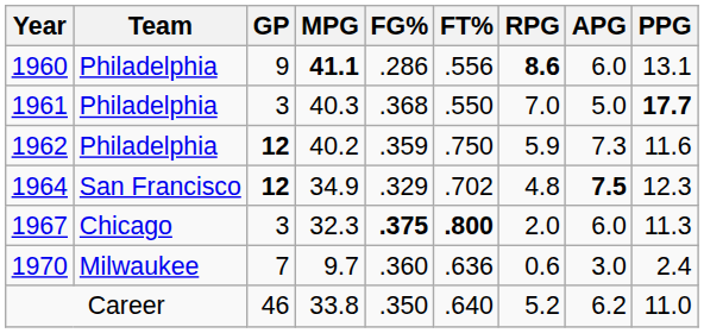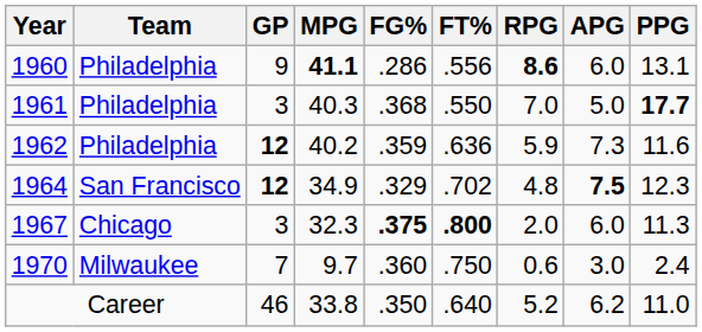1962 | FT%: .750 -> .636
1970 | FT%: .636 -> .750
